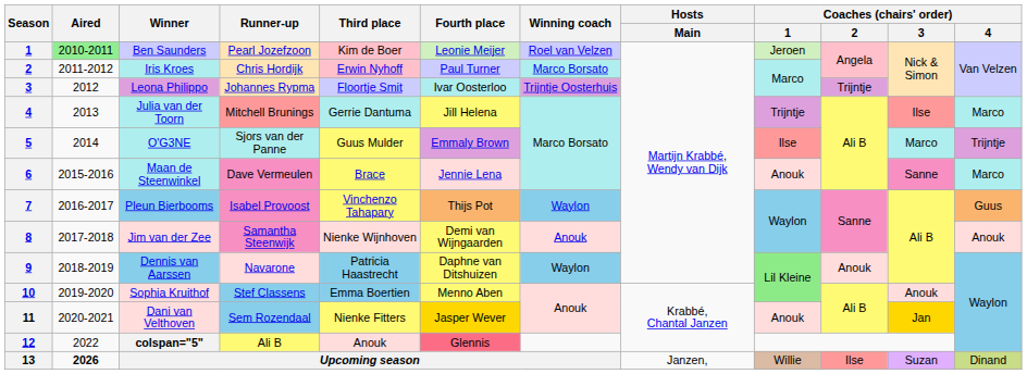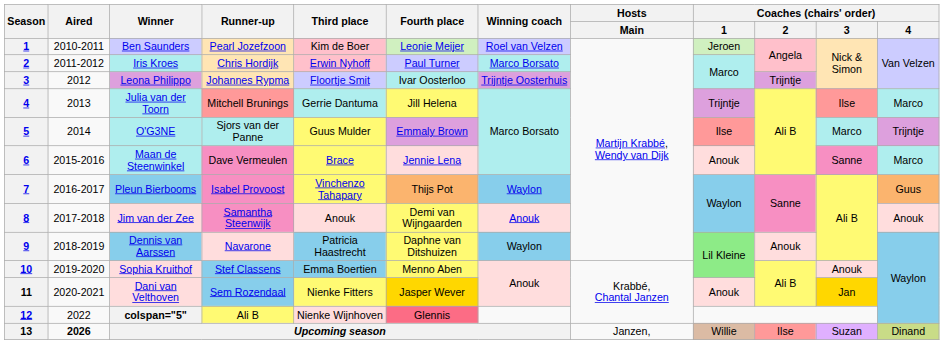Ben Saunders | Aired: lightgreen background -> no background
Jim van der Zee | Third place: Nienke Wijnhoven -> Anouk
colspan="5" | Third place: Anouk -> Nienke Wijnhoven
